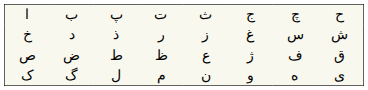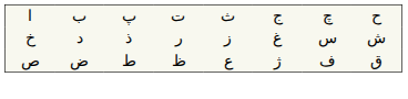- row: ک | گ | ل | م | ن | و | ه | ی
